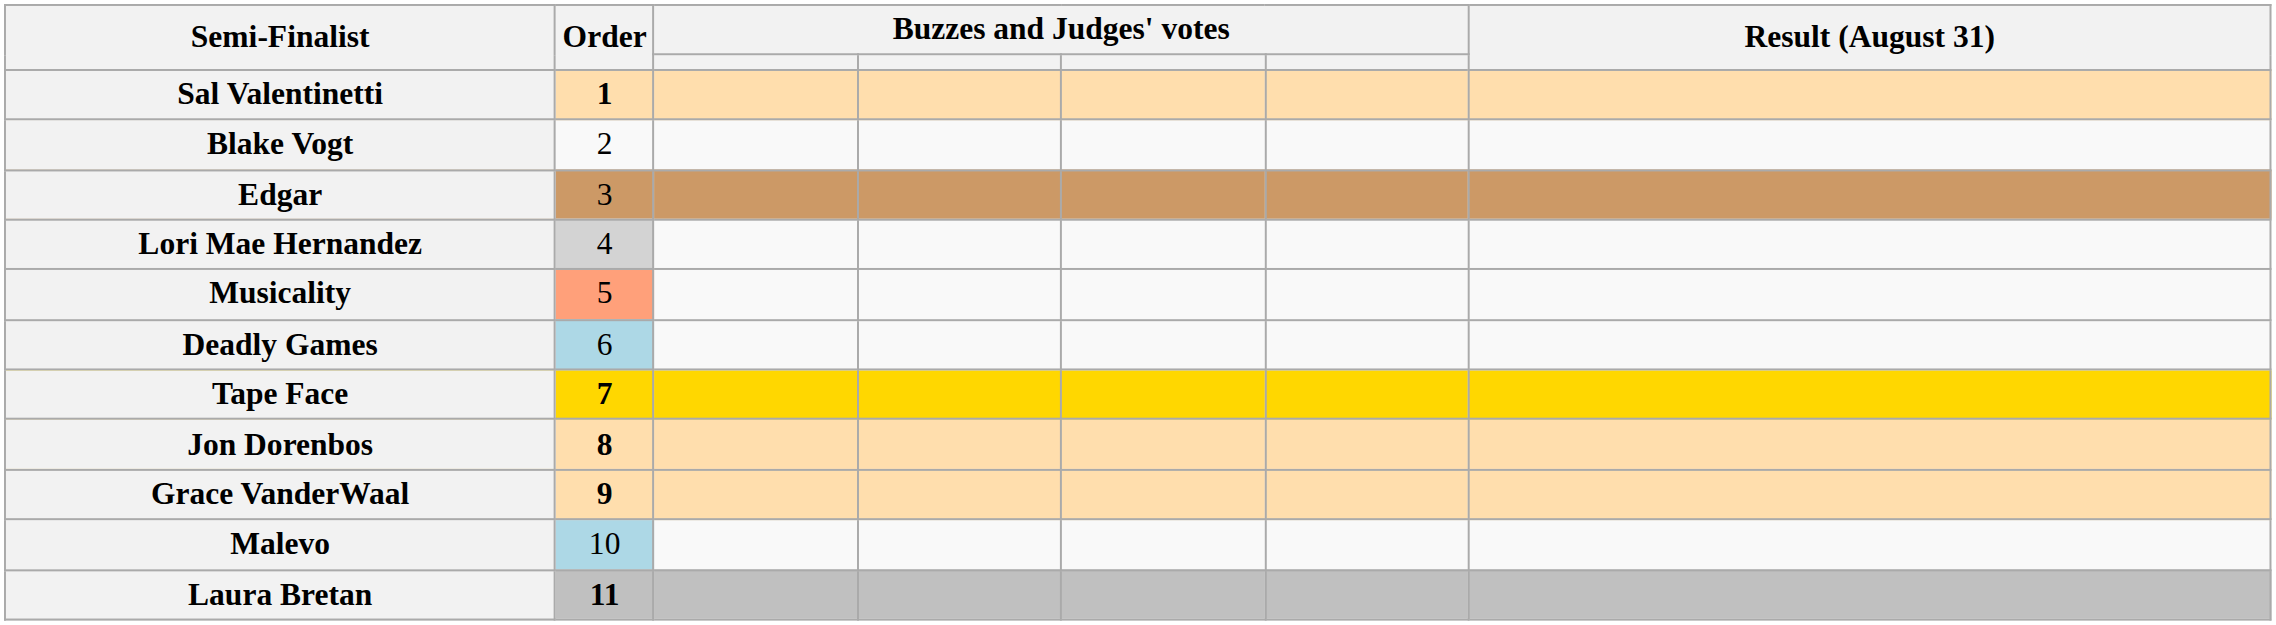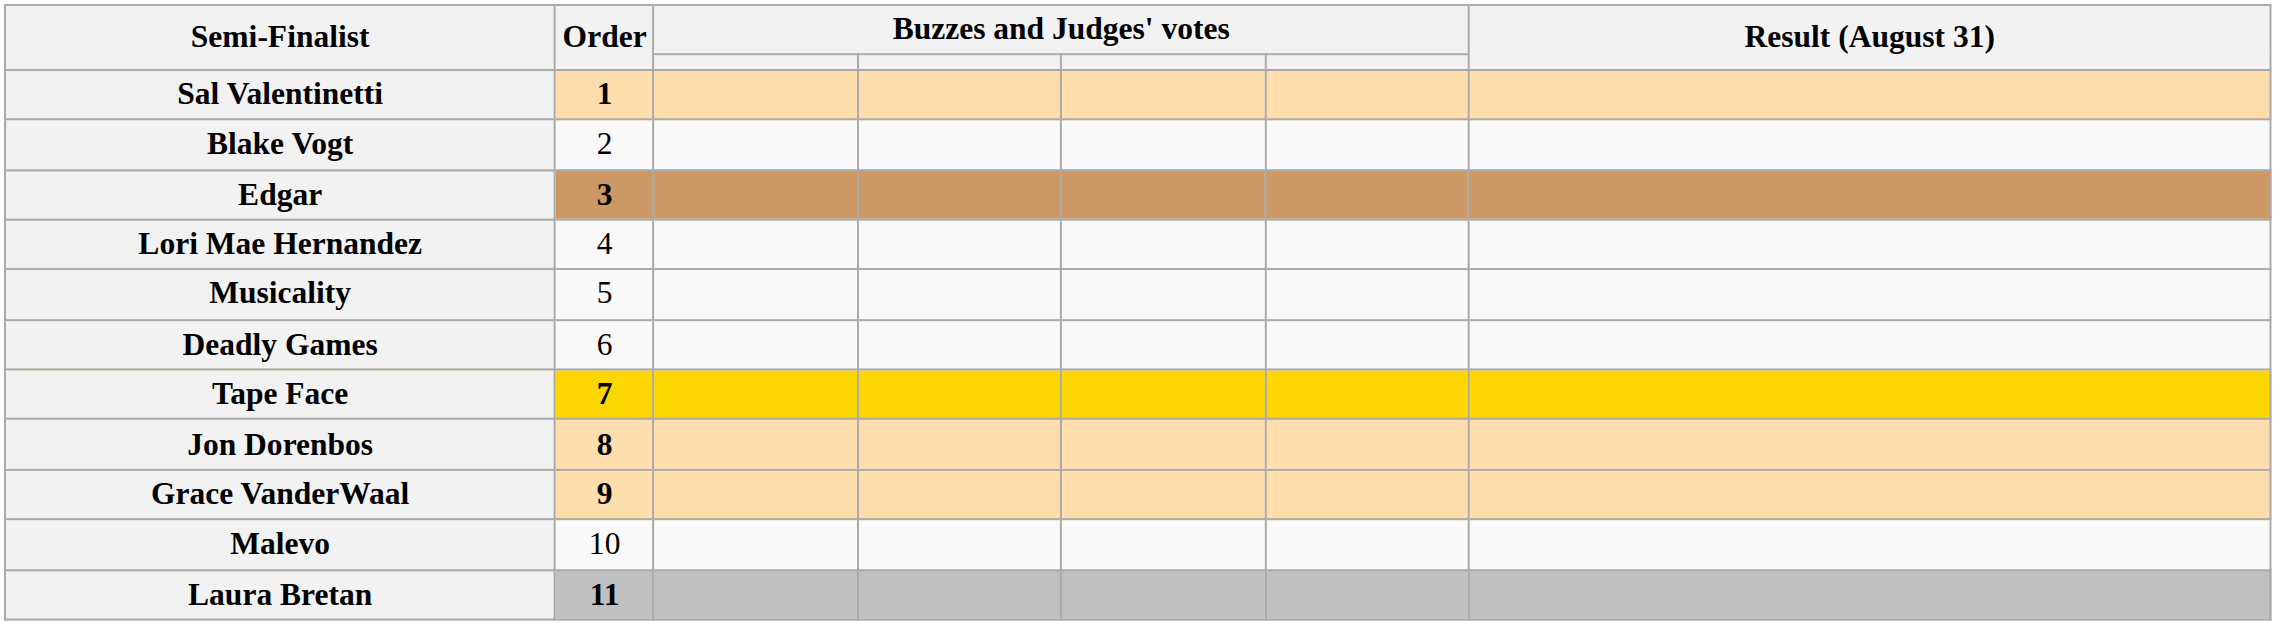Edgar | Order: normal -> bold
Lori Mae Hernandez | Order: lightgrey background -> no background
Musicality | Order: lightsalmon background -> no background
Deadly Games | Order: lightblue background -> no background
Malevo | Order: lightblue background -> no background
